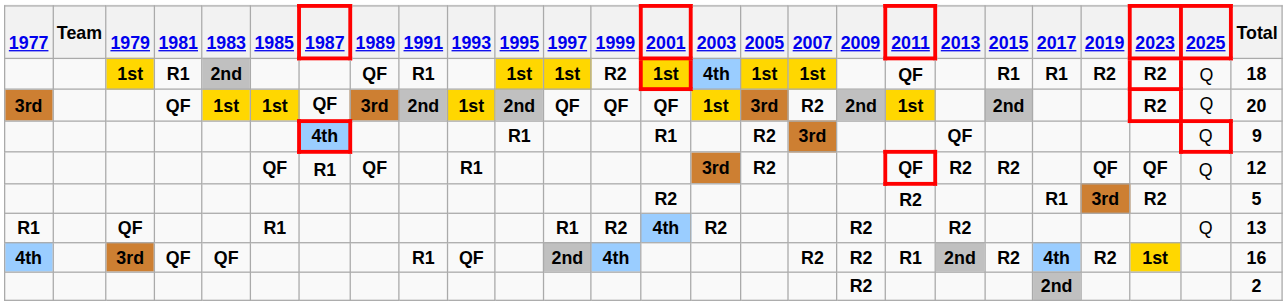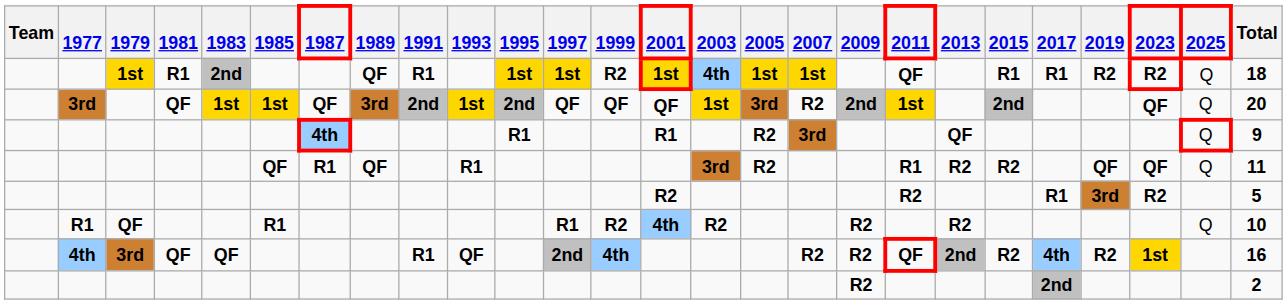columns swapped: Team <-> 1977
row 3 | 2023: R2 -> QF
row 5 | 2011: QF -> R1
row 5 | Total: 12 -> 11
row 7 | Total: 13 -> 10
row 8 | 2011: R1 -> QF
